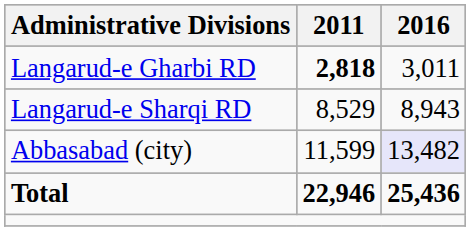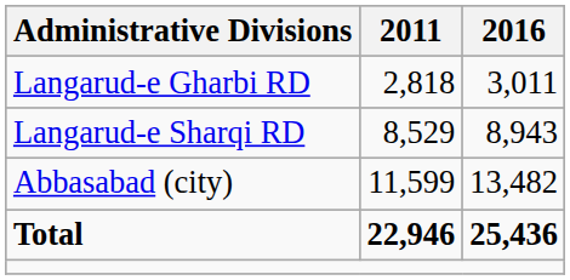Langarud-e Gharbi RD | 2011: bold -> normal
Abbasabad (city) | 2016: lavender background -> no background
